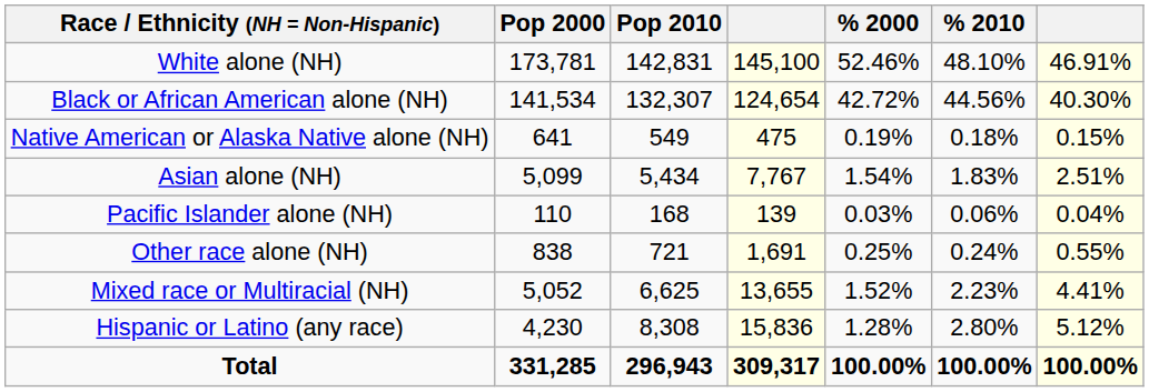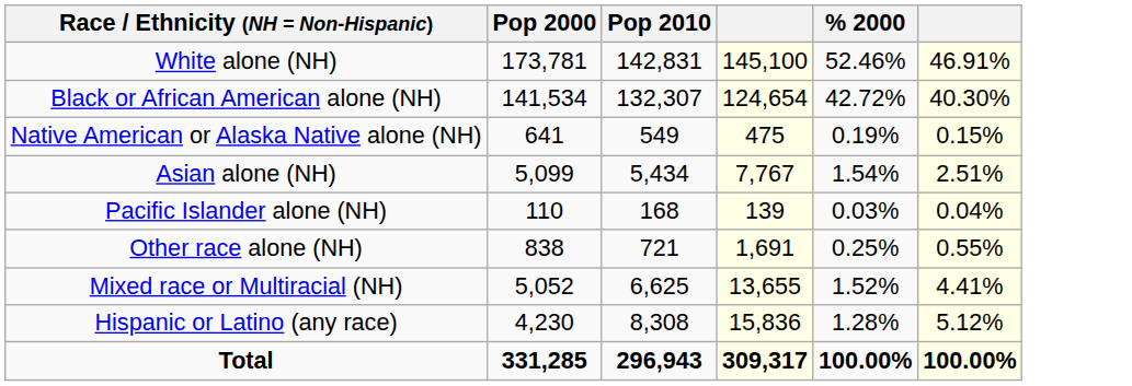- column: % 2010 | 48.10% | 44.56% | 0.18% | 1.83% | 0.06% | 0.24% | 2.23% | 2.80% | 100.00%
